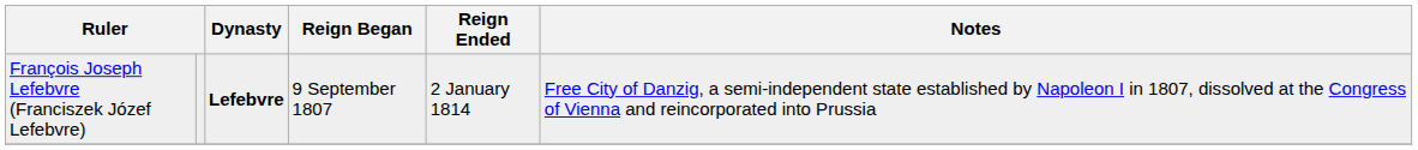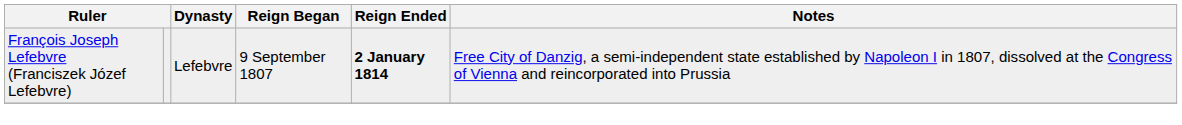François Joseph Lefebvre (Franciszek Józef Lefebvre) | Dynasty: bold -> normal
François Joseph Lefebvre (Franciszek Józef Lefebvre) | Reign Ended: normal -> bold
